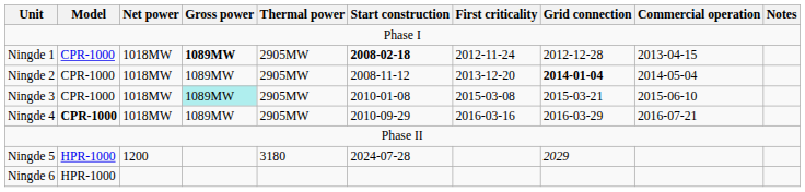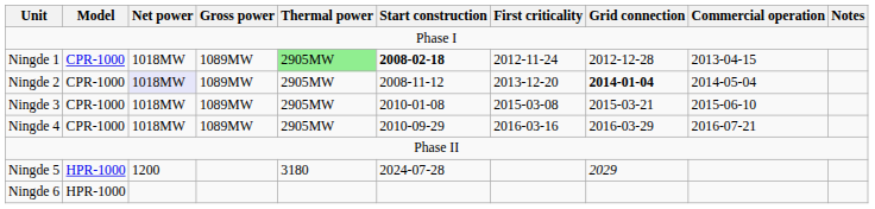Ningde 1 | Gross power: bold -> normal
Ningde 1 | Thermal power: no background -> lightgreen background
Ningde 2 | Net power: no background -> lavender background
Ningde 3 | Gross power: paleturquoise background -> no background
Ningde 4 | Model: bold -> normal
